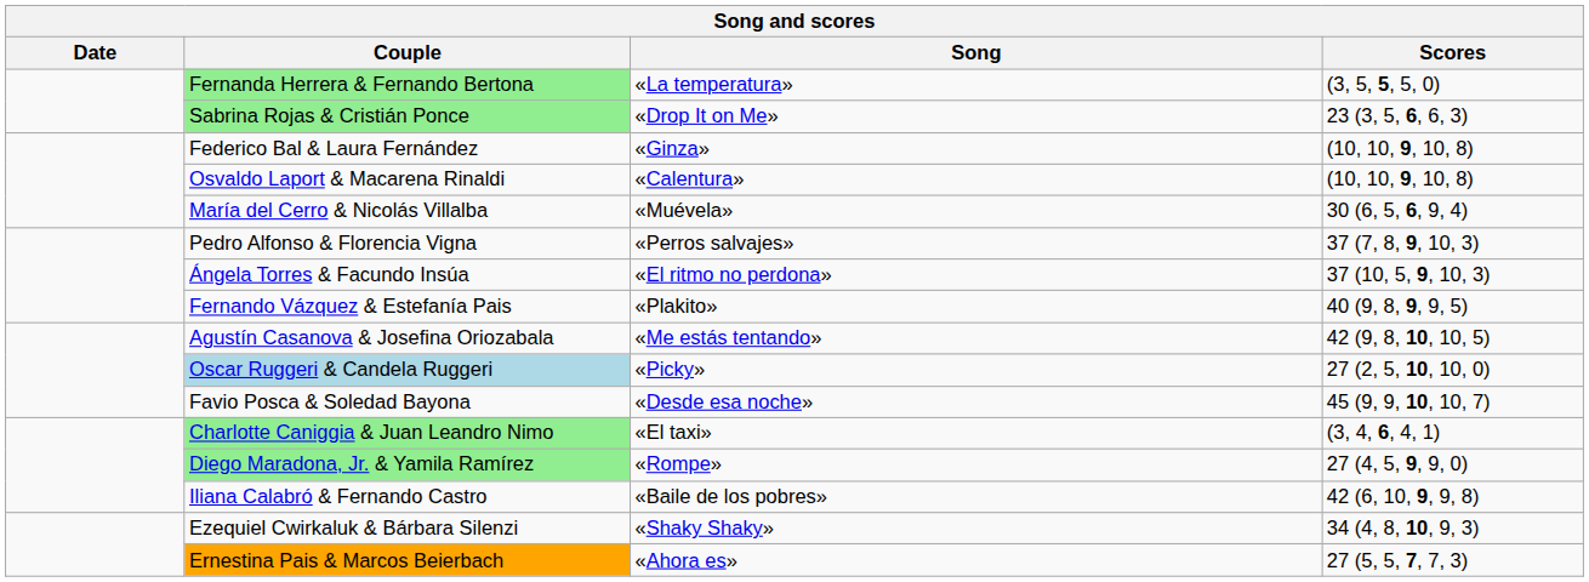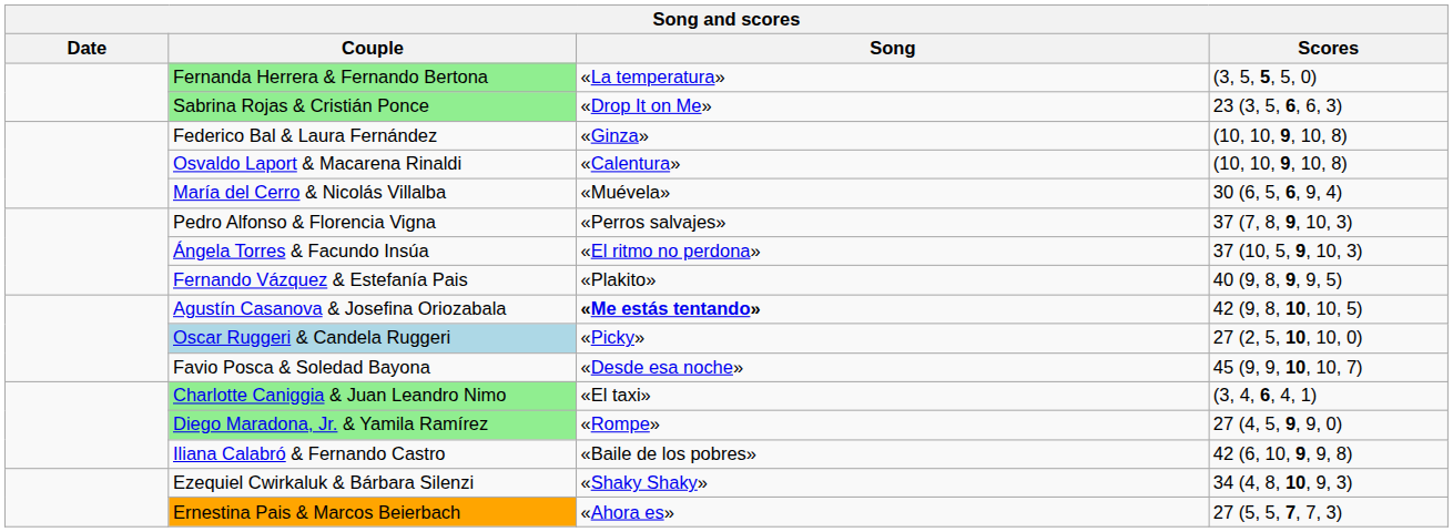Agustín Casanova & Josefina Oriozabala | Song: normal -> bold
